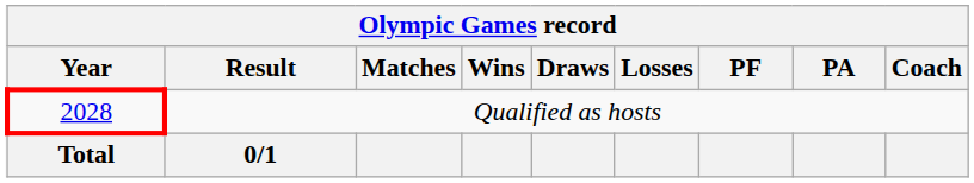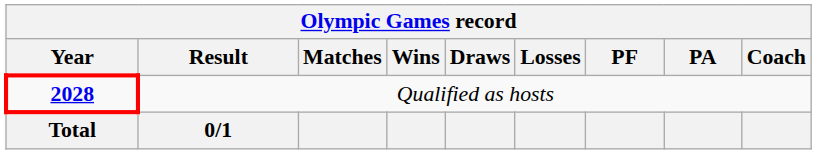Qualified as hosts | Year: normal -> bold
